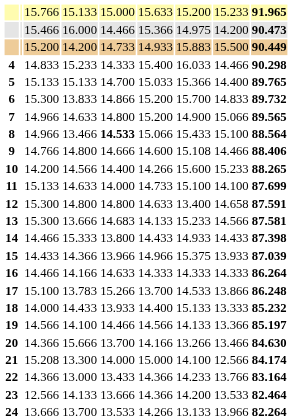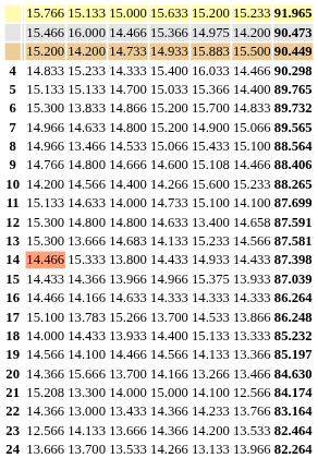8 | column 4: bold -> normal
14 | column 2: no background -> lightsalmon background
